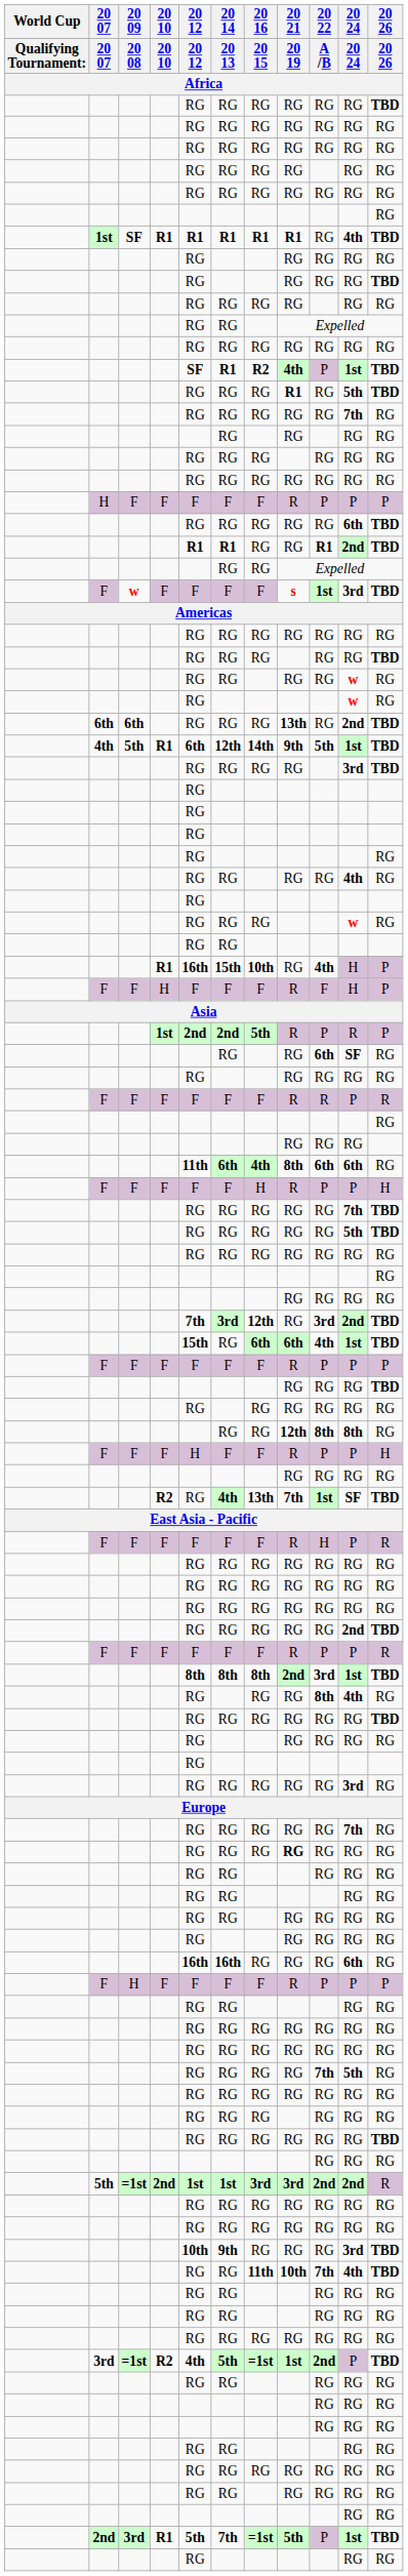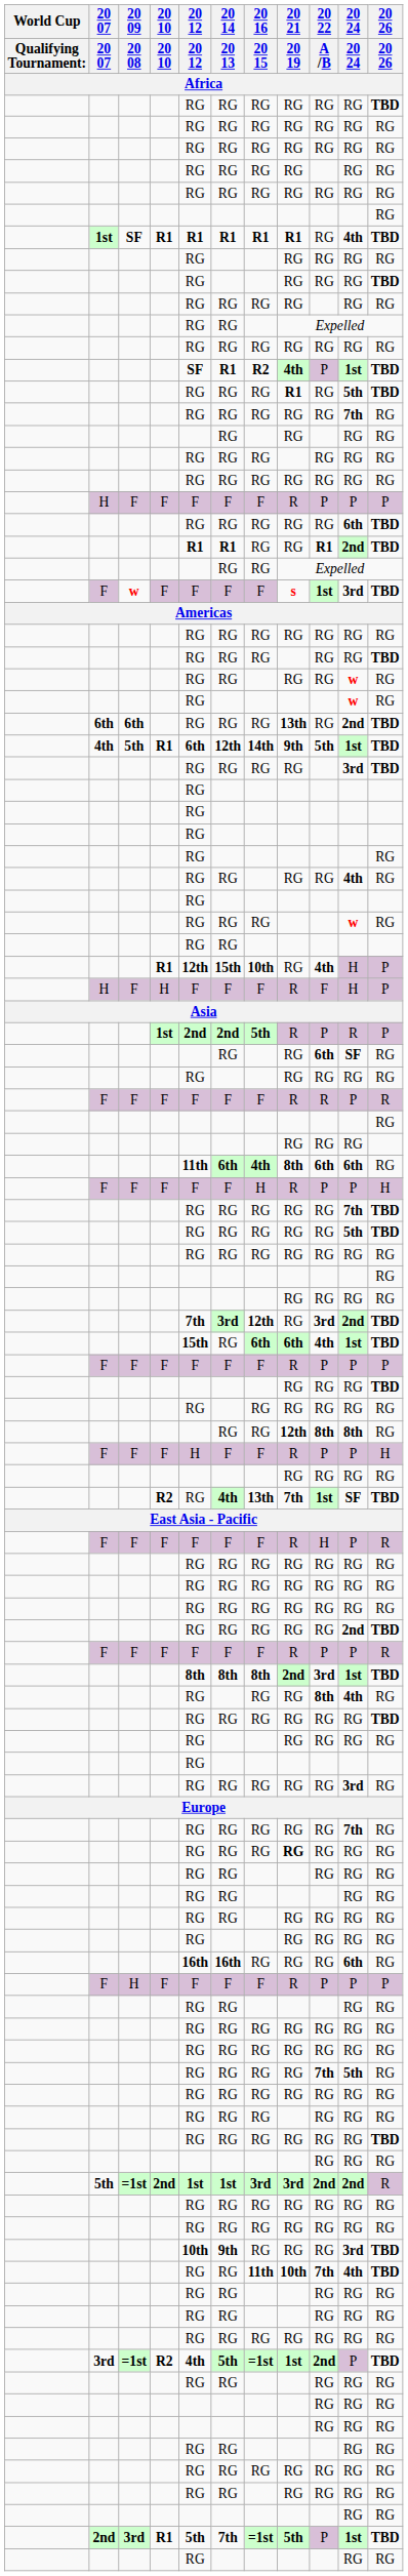row 43 | 20 12: 16th -> 12th
row 44 | 20 07: F -> H
